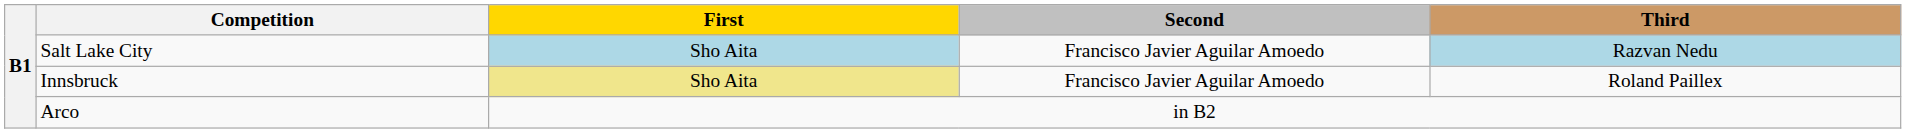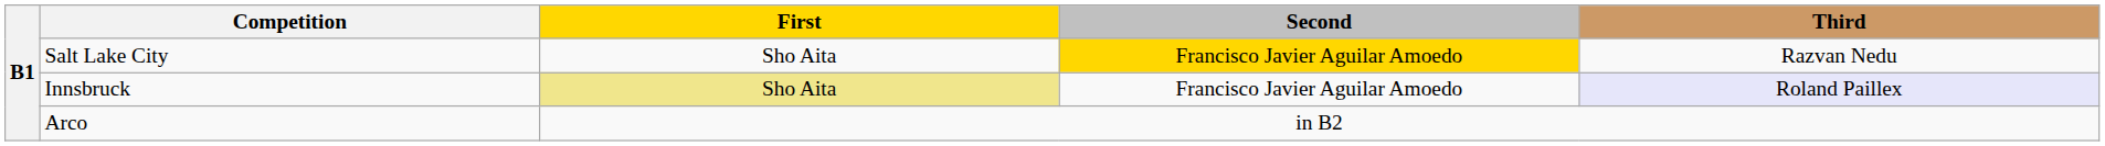Salt Lake City | First: lightblue background -> no background
Salt Lake City | Second: no background -> gold background
Salt Lake City | Third: lightblue background -> no background
Innsbruck | Third: no background -> lavender background
